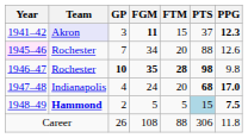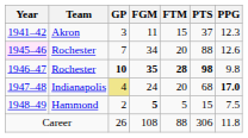1941–42 | Team: lavender background -> no background
1941–42 | FGM: bold -> normal
1941–42 | PPG: bold -> normal
1947–48 | GP: no background -> khaki background
1947–48 | PTS: bold -> normal
1948–49 | Team: bold -> normal
1948–49 | FGM: normal -> bold
1948–49 | PTS: lightblue background -> no background
1948–49 | PPG: bold -> normal
